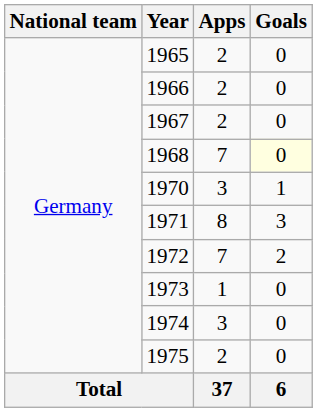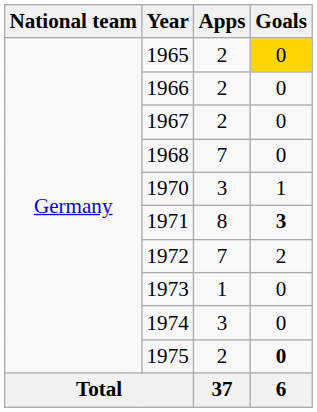1965 | Goals: no background -> gold background
1968 | Goals: lightyellow background -> no background
1971 | Goals: normal -> bold
1975 | Goals: normal -> bold
